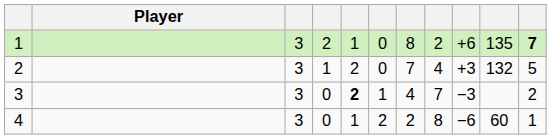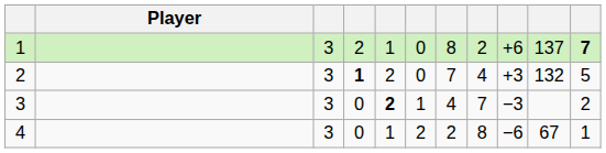row 2 | column 10: 135 -> 137
row 3 | column 4: normal -> bold
row 5 | column 10: 60 -> 67
